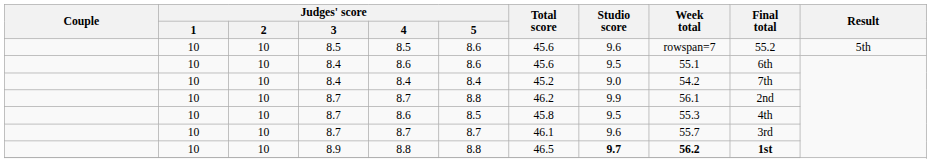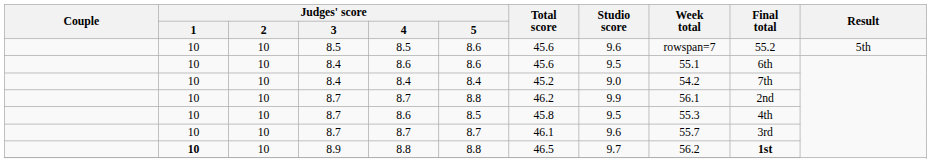8.9 | Judges' score / 1: normal -> bold
8.9 | Studio score: bold -> normal
8.9 | Week total: bold -> normal
